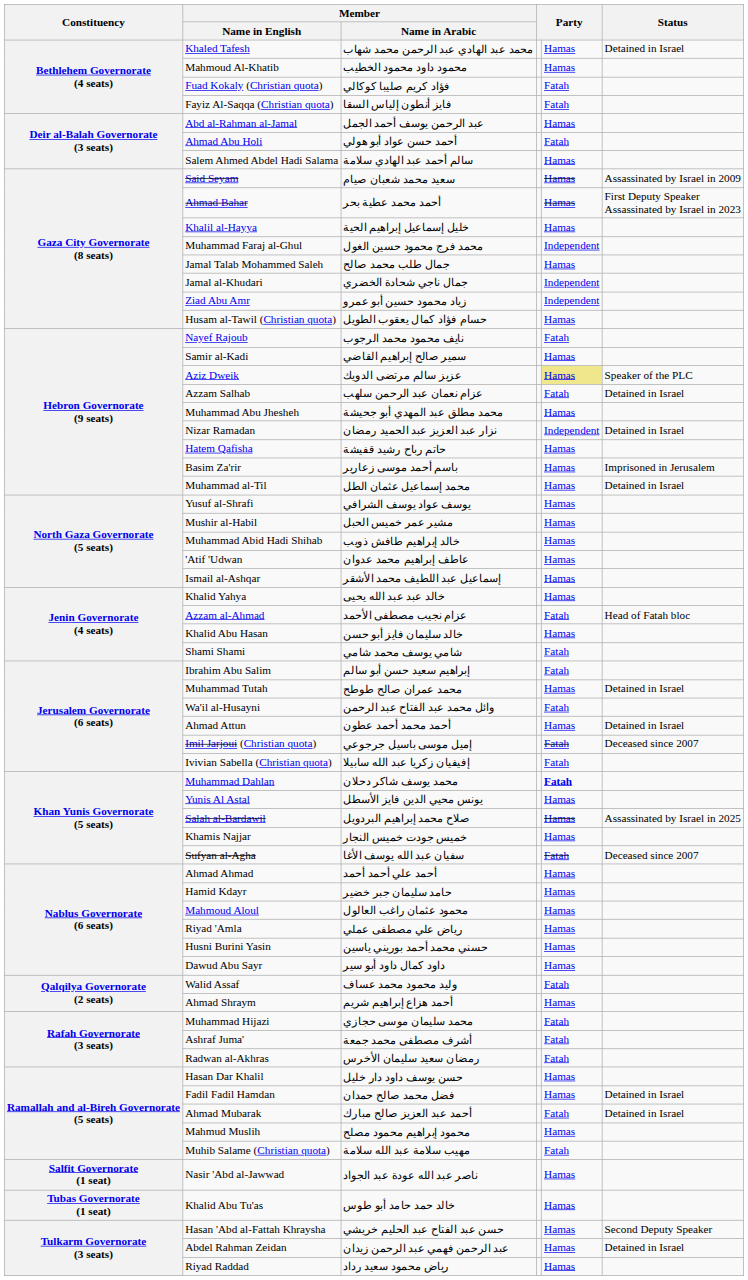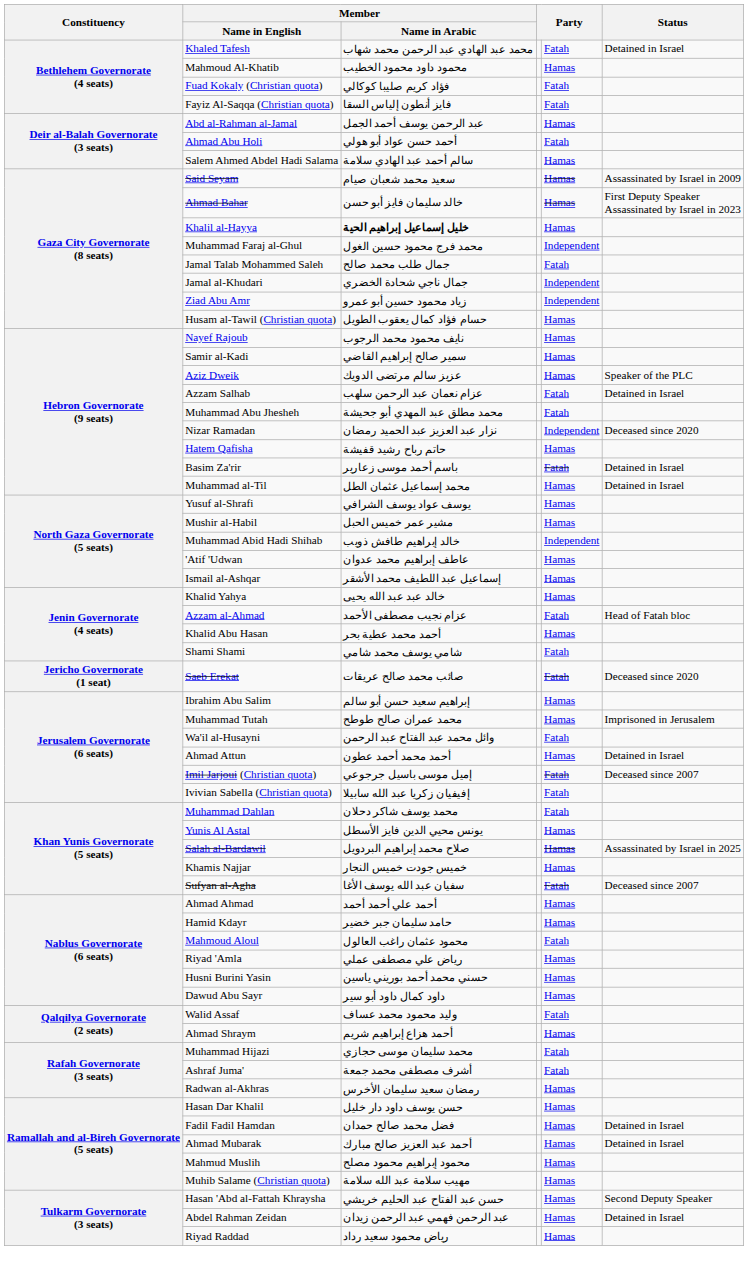Khaled Tafesh | column 5: Hamas -> Fatah
Ahmad Bahar | Member / Name in Arabic: أحمد محمد عطية بحر -> خالد سليمان فايز أبو حسن
Khalil al-Hayya | Member / Name in Arabic: normal -> bold
Jamal Talab Mohammed Saleh | column 5: Hamas -> Fatah
Nayef Rajoub | column 5: Fatah -> Hamas
Aziz Dweik | column 5: khaki background -> no background
Muhammad Abu Jhesheh | column 5: Hamas -> Fatah
Nizar Ramadan | Status: Detained in Israel -> Deceased since 2020
Basim Za'rir | column 5: Hamas -> Fatah
Basim Za'rir | Status: Imprisoned in Jerusalem -> Detained in Israel
Muhammad Abid Hadi Shihab | column 5: Hamas -> Independent
Khalid Abu Hasan | Member / Name in Arabic: خالد سليمان فايز أبو حسن -> أحمد محمد عطية بحر
+ row: Jericho Governorate (1 seat) | Saeb Erekat | صائب محمد صالح عريقات | Fatah | Deceased since 2020
Ibrahim Abu Salim | column 5: Fatah -> Hamas
Muhammad Tutah | Status: Detained in Israel -> Imprisoned in Jerusalem
Muhammad Dahlan | column 5: bold -> normal
Mahmoud Aloul | column 5: Hamas -> Fatah
Radwan al-Akhras | column 5: Fatah -> Hamas
Ahmad Mubarak | column 5: Fatah -> Hamas
Muhib Salame (Christian quota) | column 5: Fatah -> Hamas
- row: Salfit Governorate (1 seat) | Nasir 'Abd al-Jawwad | ناصر عبد الله عودة عبد الجواد | Hamas
- row: Tubas Governorate (1 seat) | Khalid Abu Tu'as | خالد حمد حامد أبو طوس | Hamas
